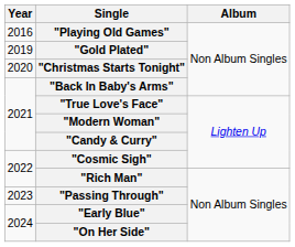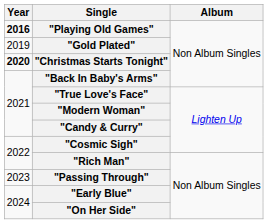"Playing Old Games" | Year: normal -> bold
"Christmas Starts Tonight" | Year: normal -> bold
